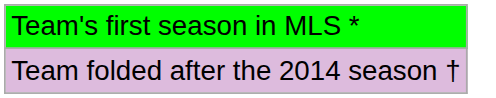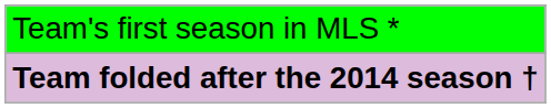row 2 | column 1: normal -> bold
